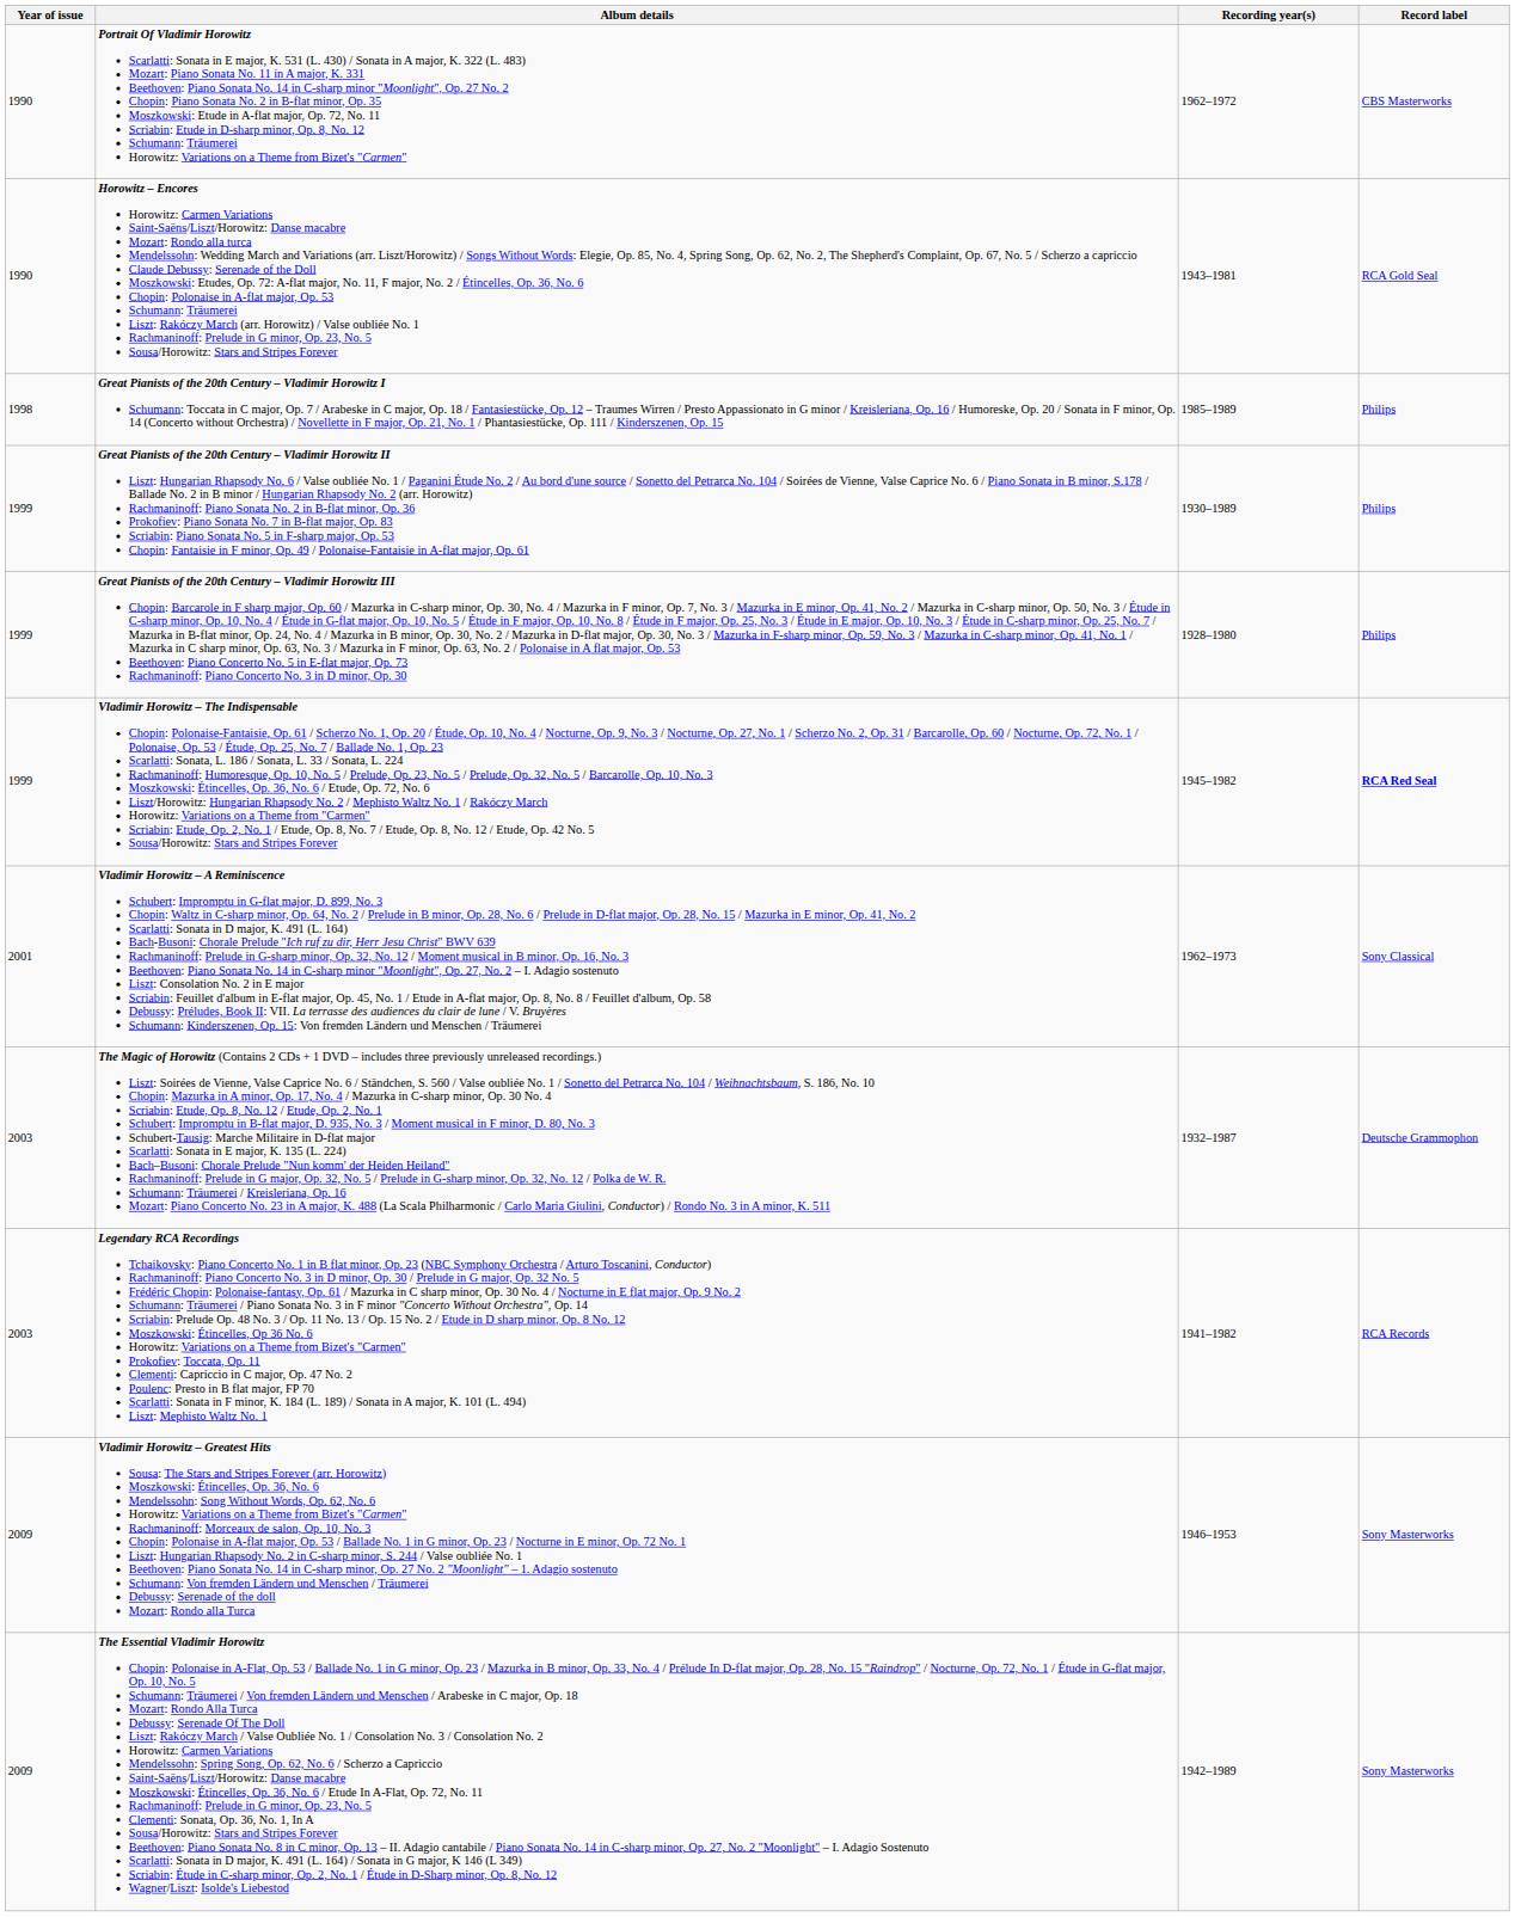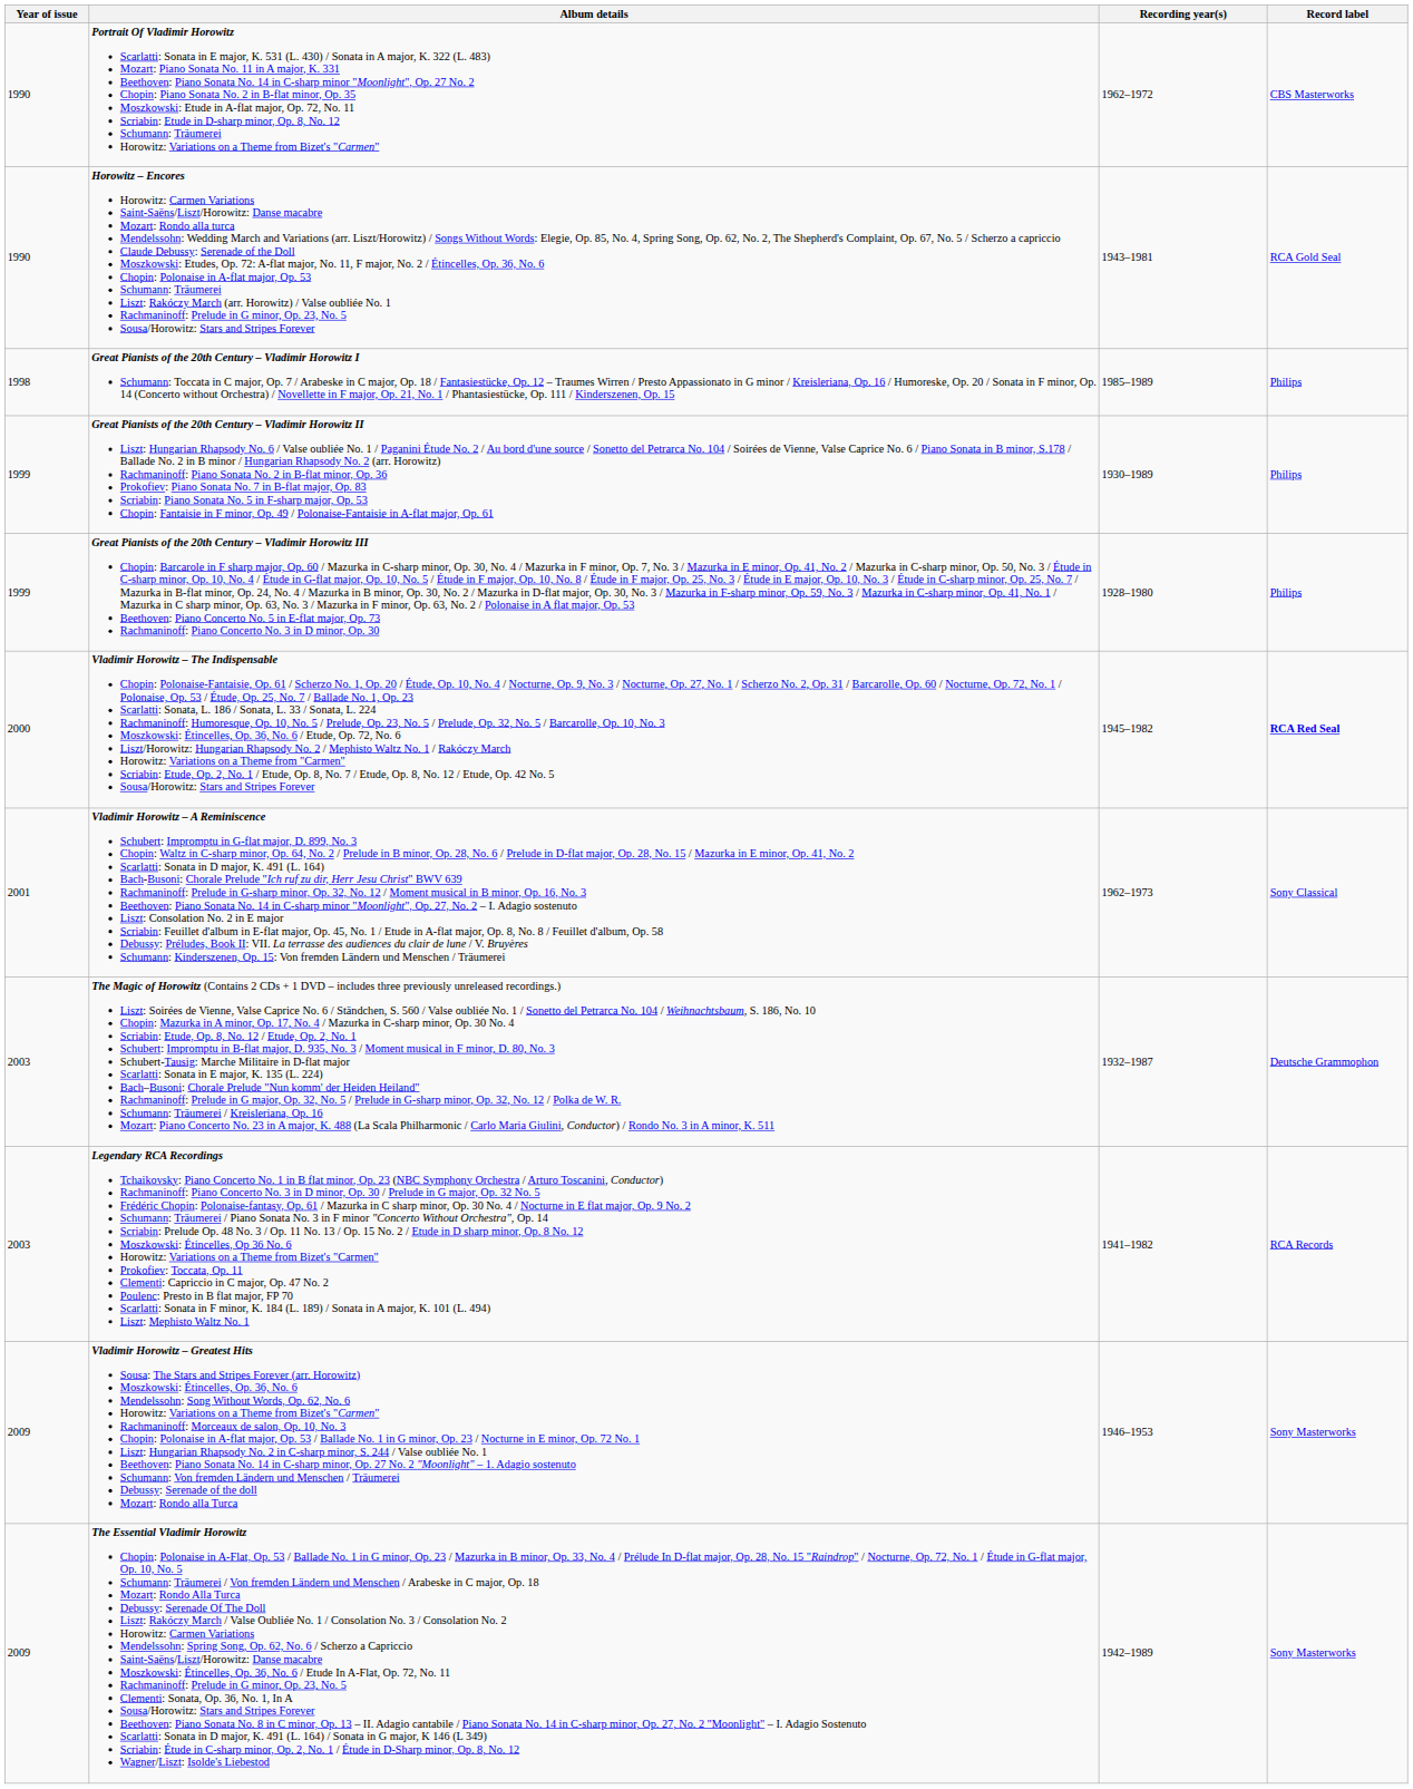row 7 | Year of issue: 1999 -> 2000
